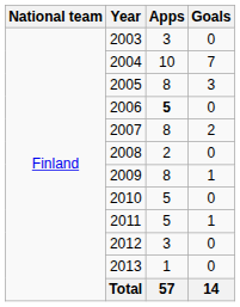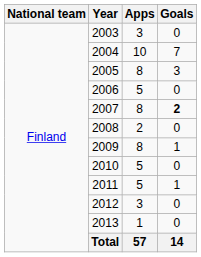2006 | Apps: bold -> normal
2007 | Goals: normal -> bold
